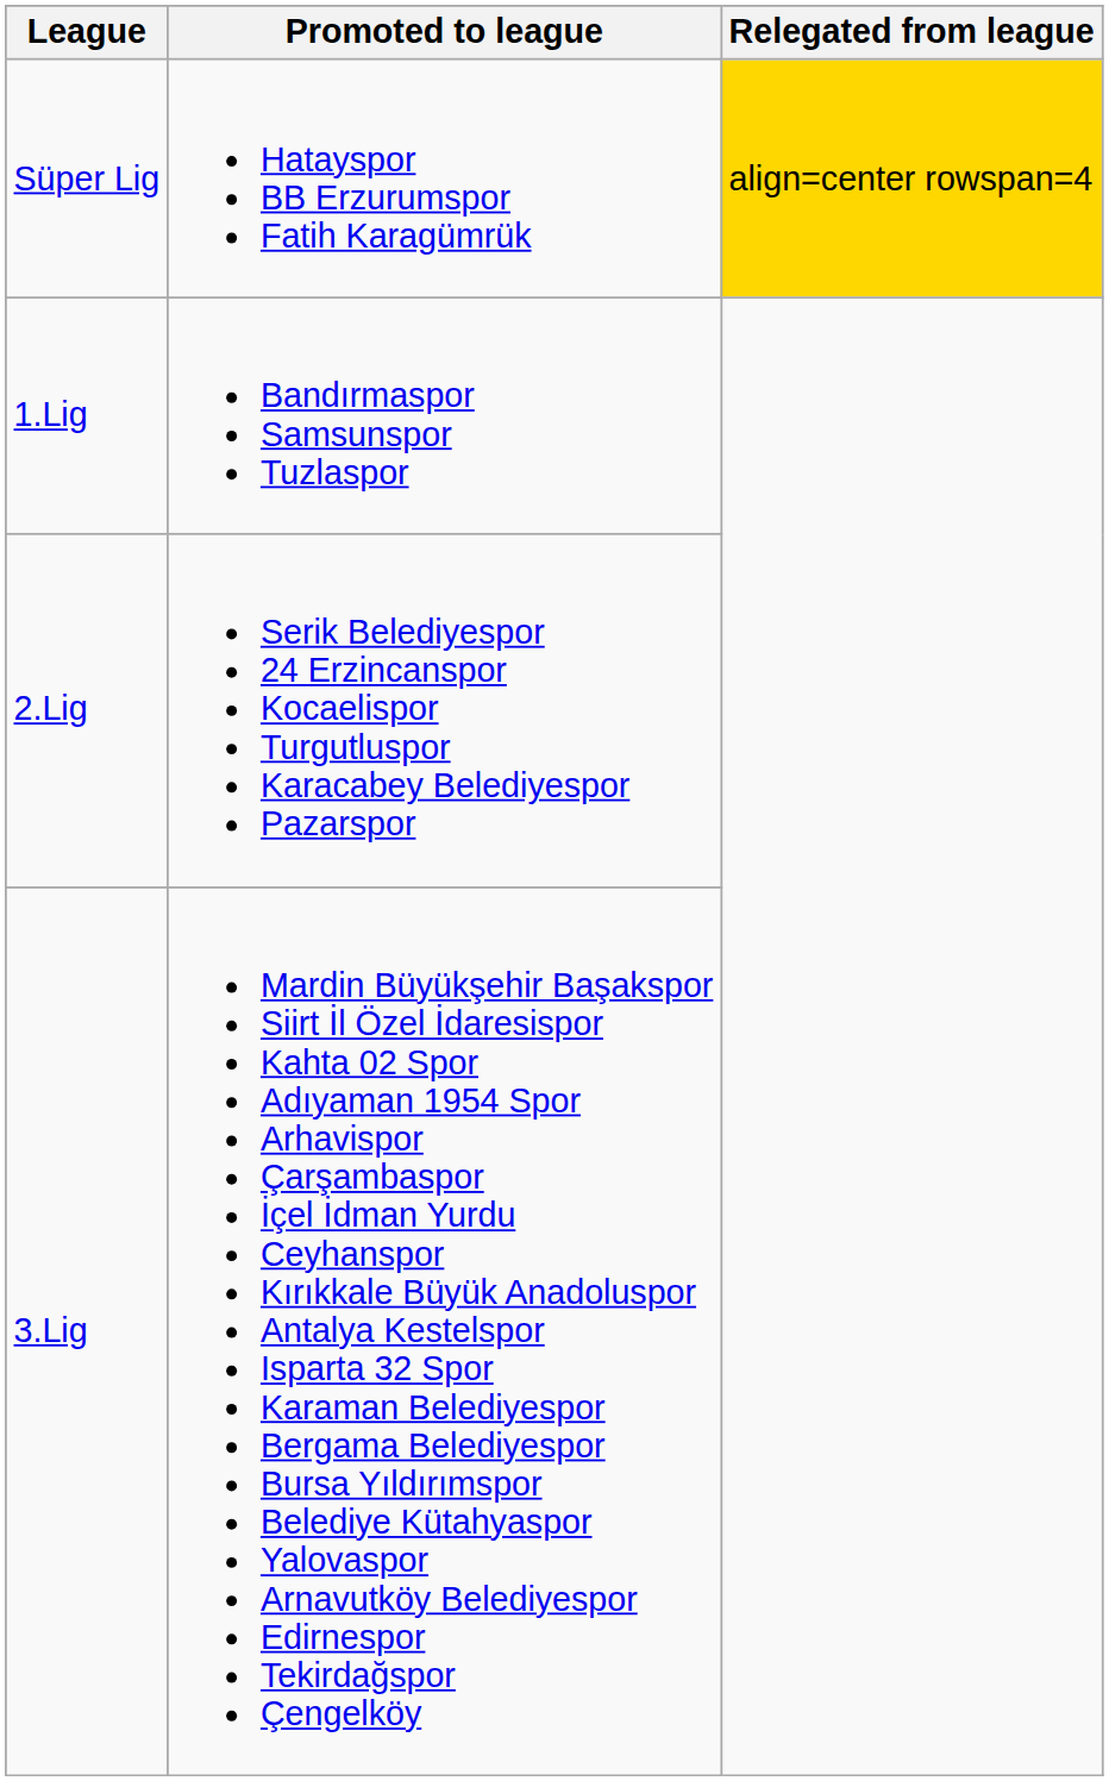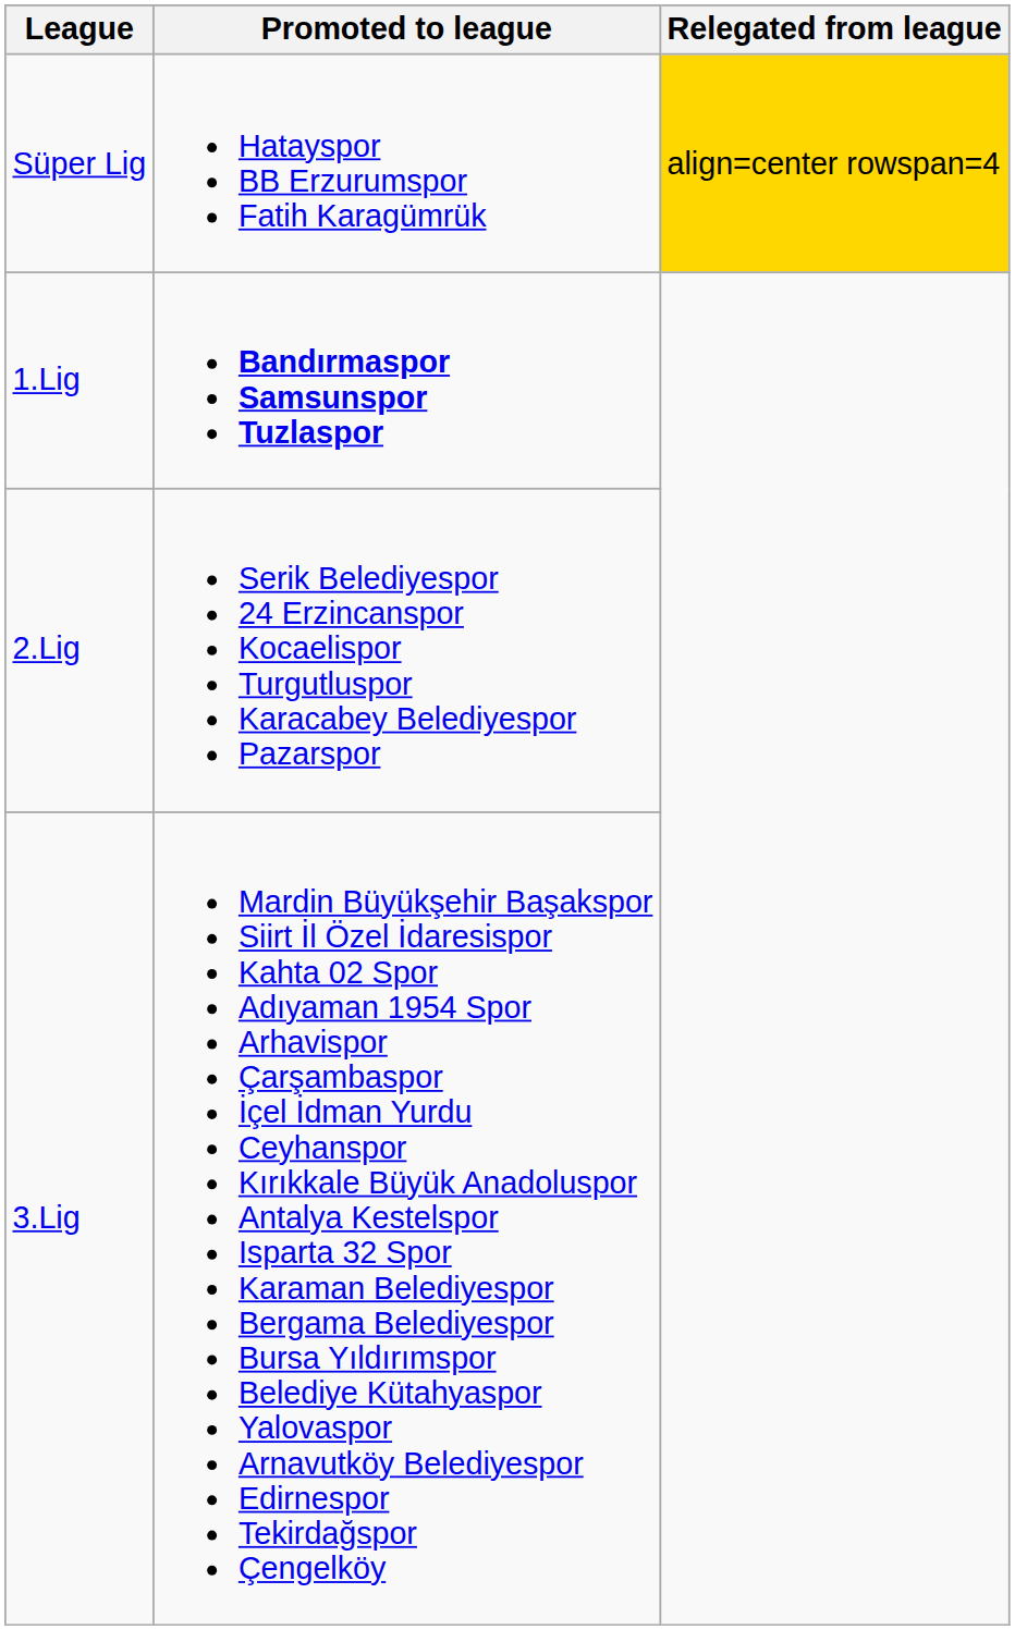1.Lig | Promoted to league: normal -> bold
